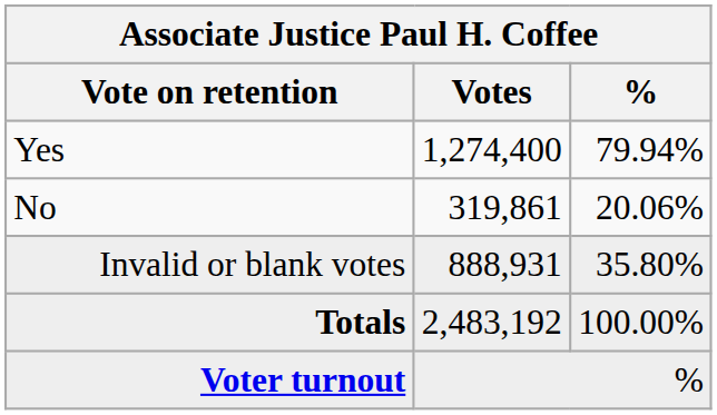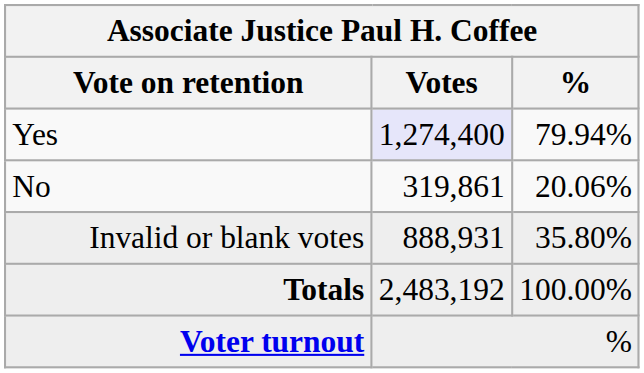Yes | Votes: no background -> lavender background
